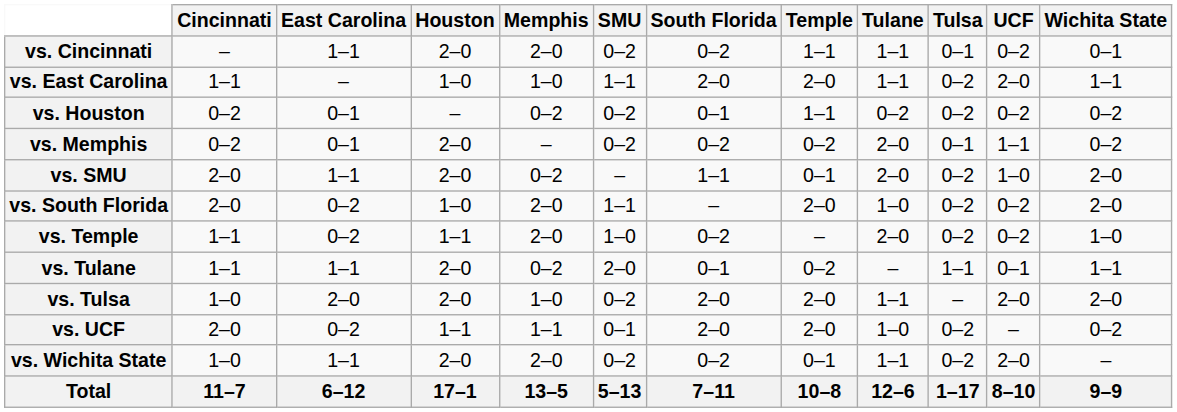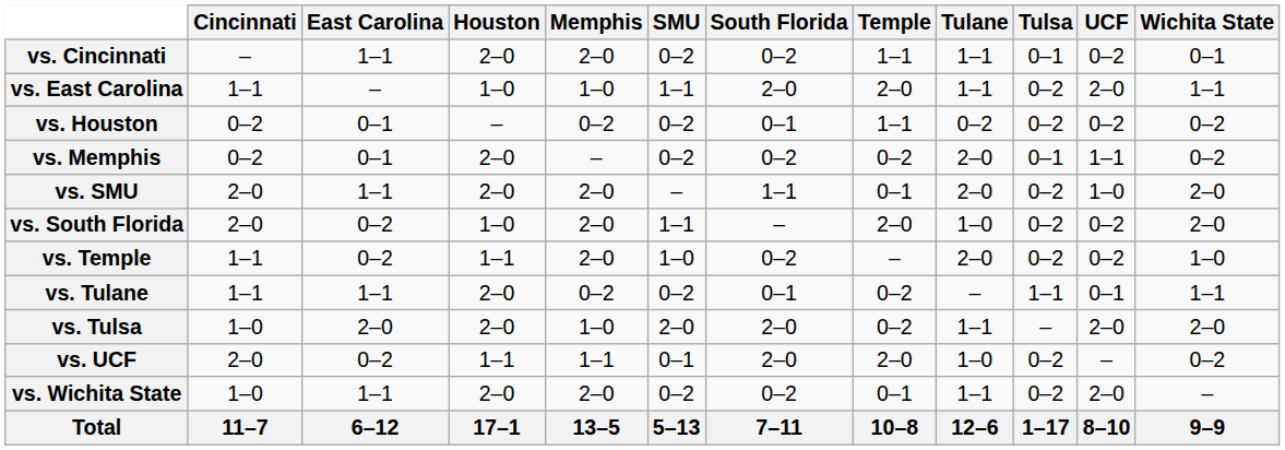vs. SMU | Memphis: 0–2 -> 2–0
vs. Tulane | SMU: 2–0 -> 0–2
vs. Tulsa | SMU: 0–2 -> 2–0
vs. Tulsa | Temple: 2–0 -> 0–2
